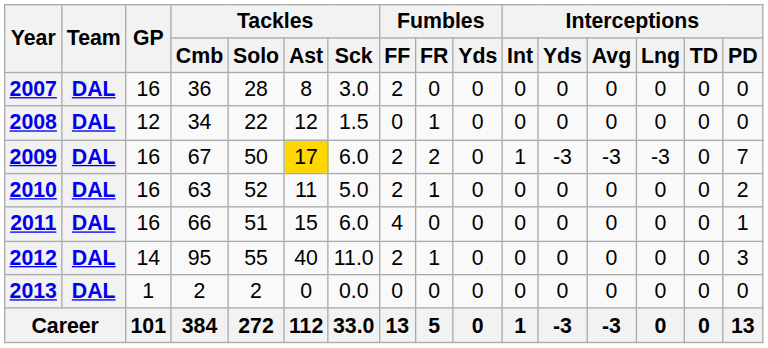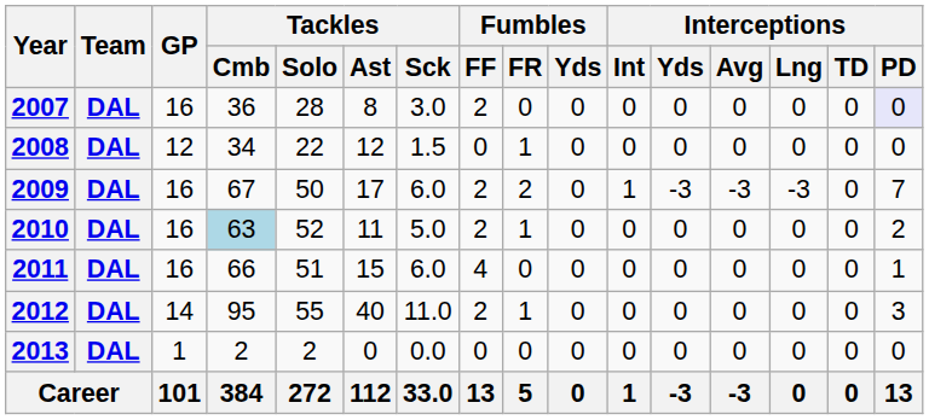2007 | Interceptions / PD: no background -> lavender background
2009 | Tackles / Ast: gold background -> no background
2010 | Tackles / Cmb: no background -> lightblue background
